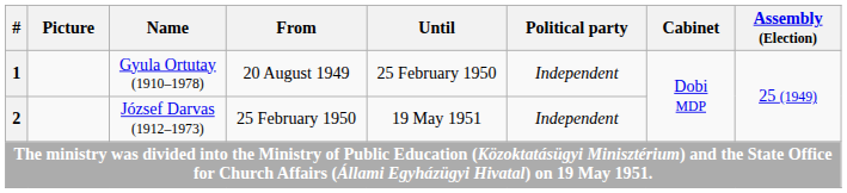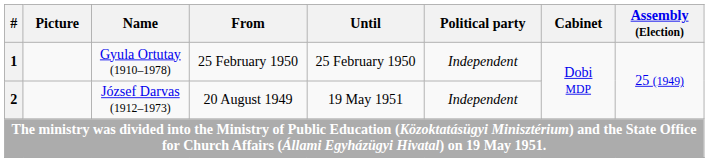1 | From: 20 August 1949 -> 25 February 1950
2 | From: 25 February 1950 -> 20 August 1949
